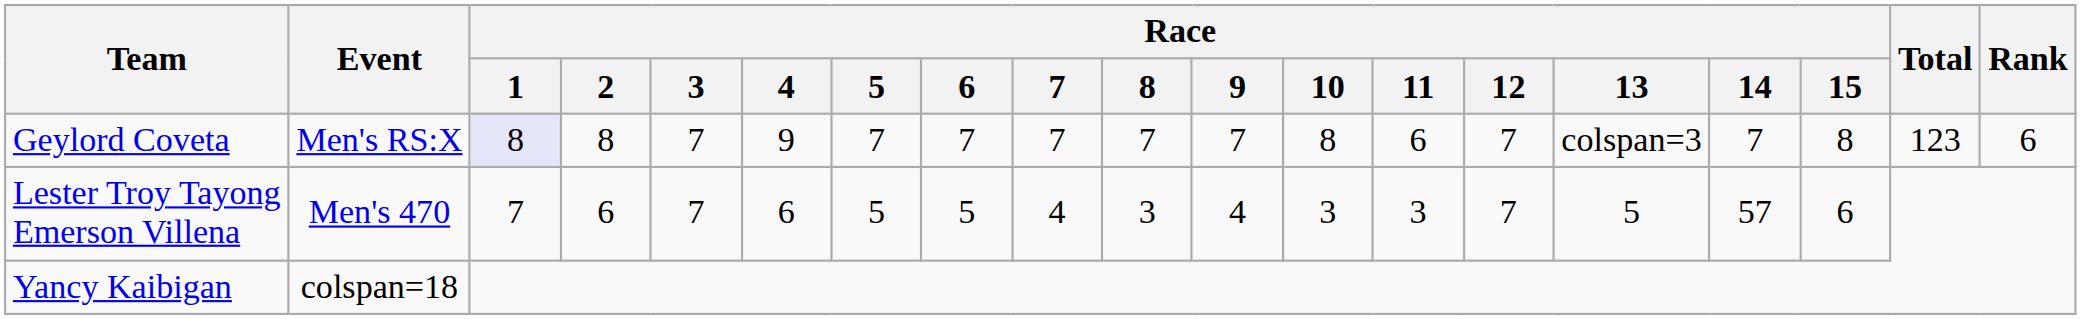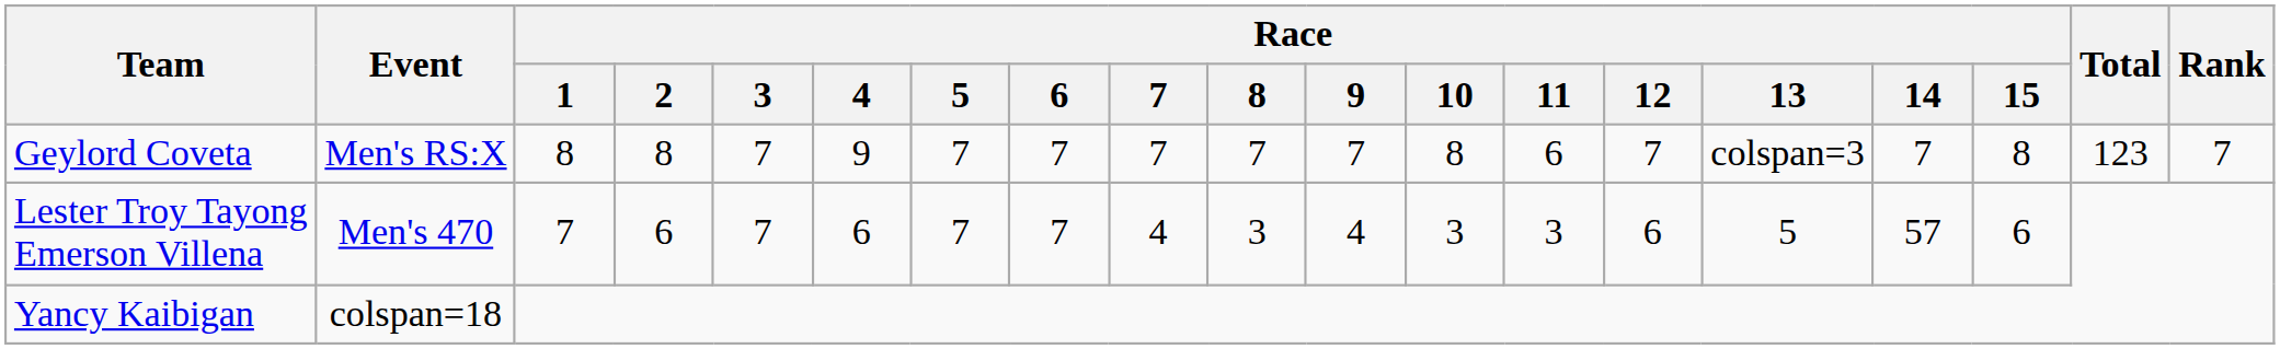Geylord Coveta | Race / 1: lavender background -> no background
Geylord Coveta | Rank: 6 -> 7
Lester Troy Tayong Emerson Villena | Race / 5: 5 -> 7
Lester Troy Tayong Emerson Villena | Race / 6: 5 -> 7
Lester Troy Tayong Emerson Villena | Race / 12: 7 -> 6
